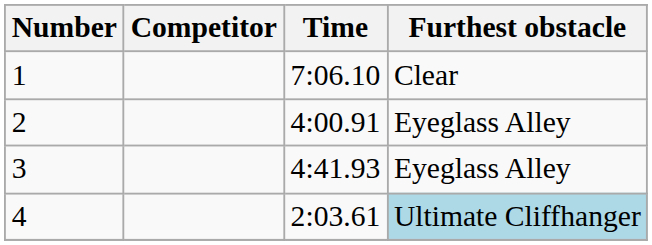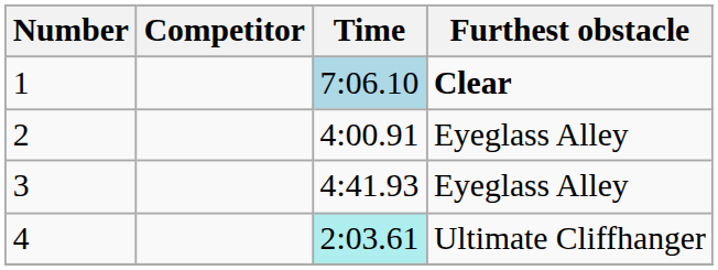1 | Time: no background -> lightblue background
1 | Furthest obstacle: normal -> bold
4 | Time: no background -> paleturquoise background
4 | Furthest obstacle: lightblue background -> no background
